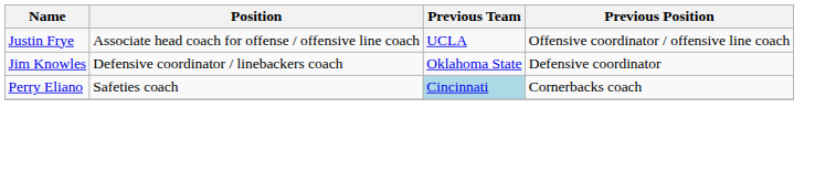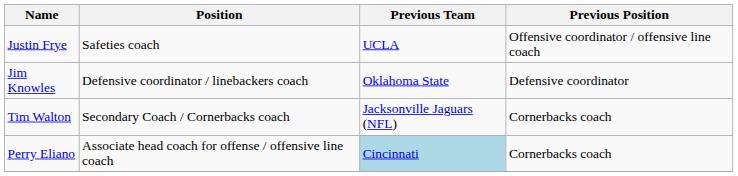Justin Frye | Position: Associate head coach for offense / offensive line coach -> Safeties coach
+ row: Tim Walton | Secondary Coach / Cornerbacks coach | Jacksonville Jaguars (NFL) | Cornerbacks coach
Perry Eliano | Position: Safeties coach -> Associate head coach for offense / offensive line coach
